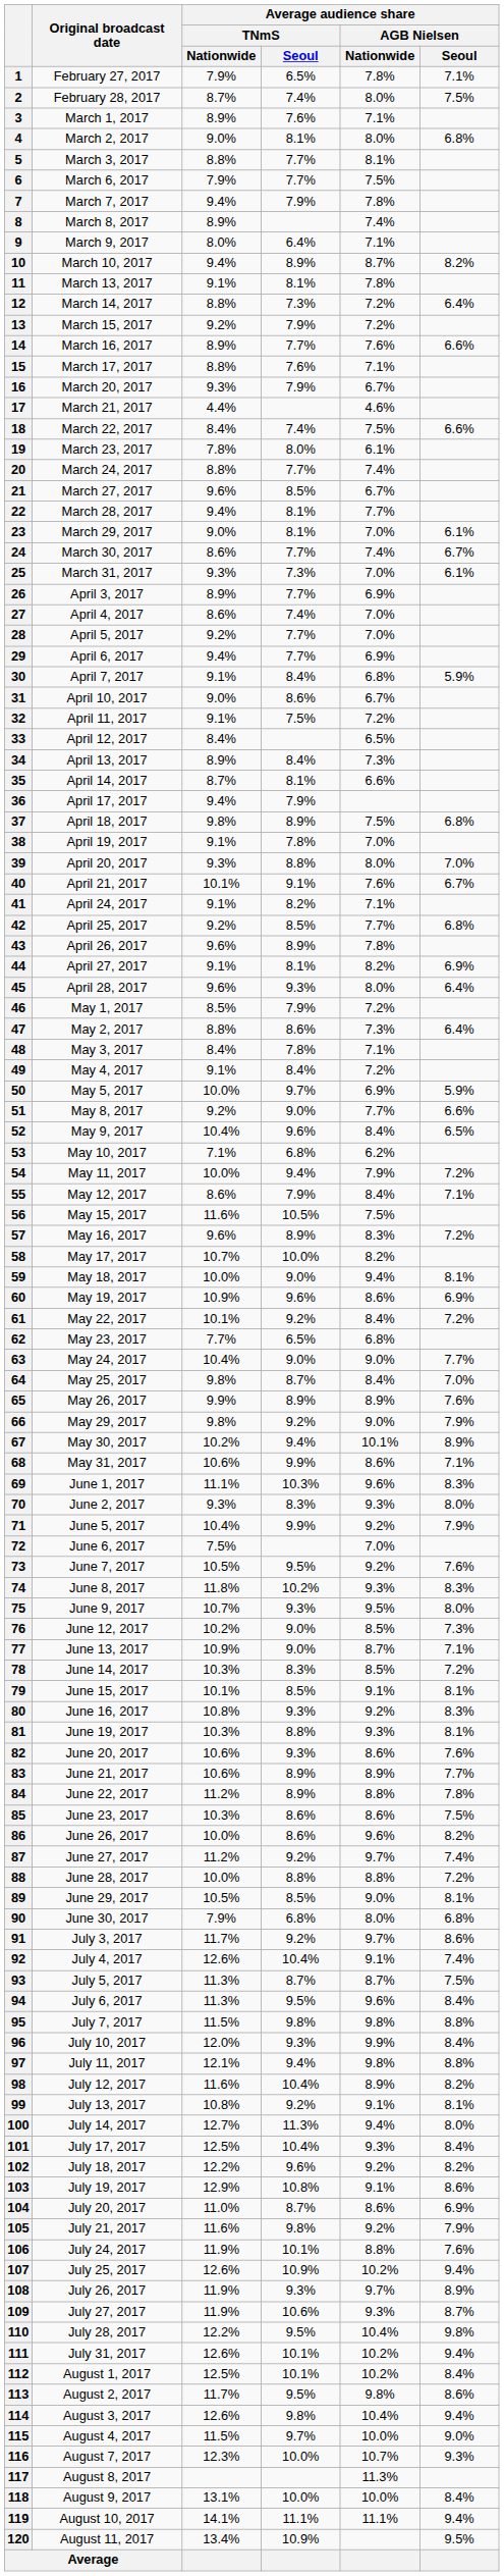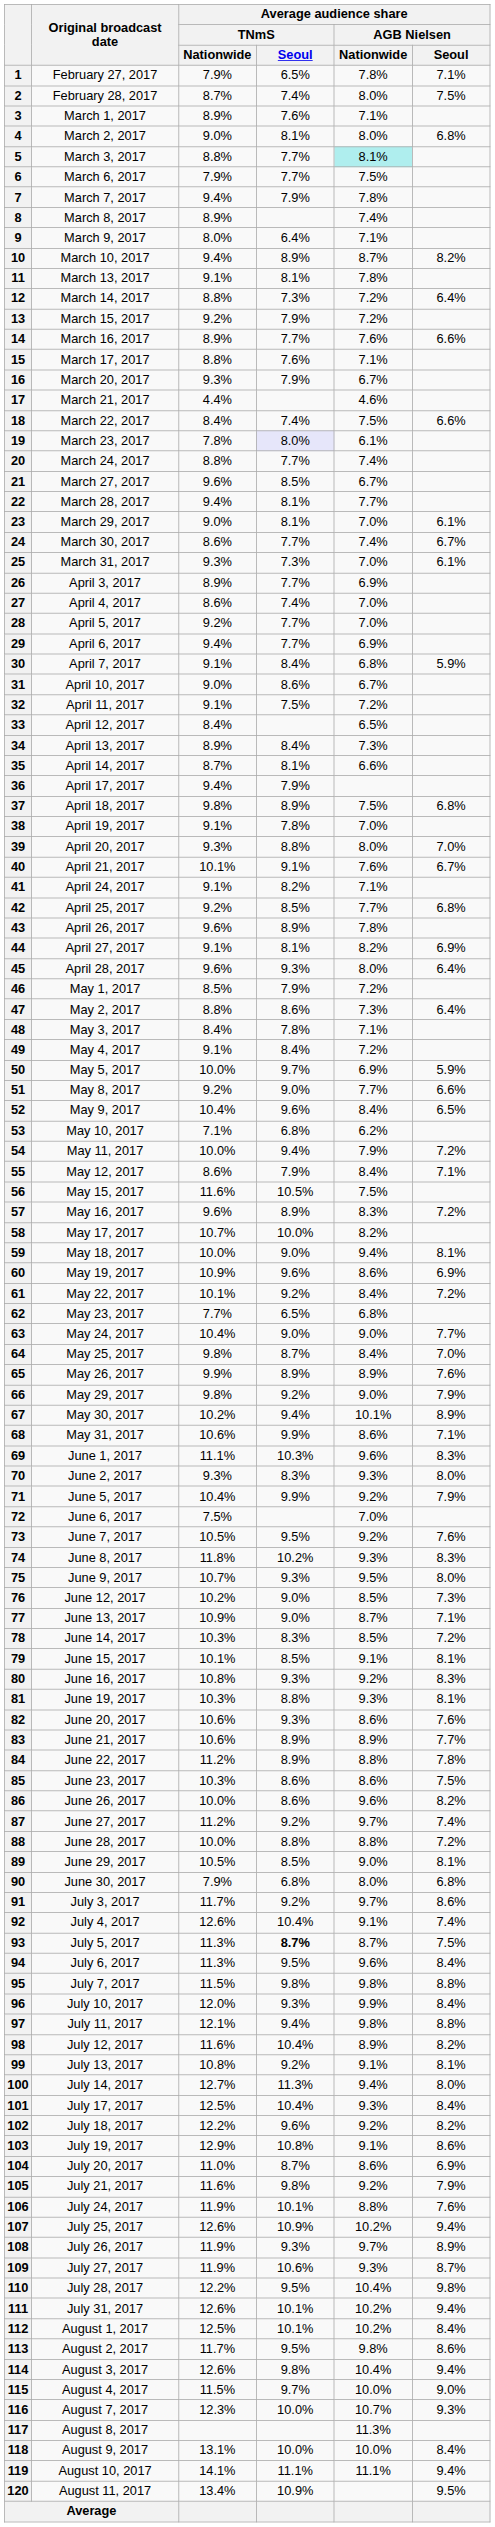5 | Average audience share / AGB Nielsen / Nationwide: no background -> paleturquoise background
19 | Average audience share / TNmS / Seoul: no background -> lavender background
93 | Average audience share / TNmS / Seoul: normal -> bold
